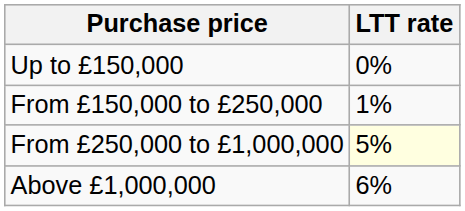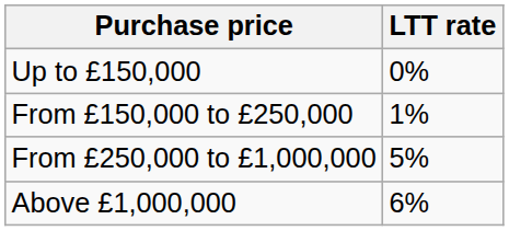From £250,000 to £1,000,000 | LTT rate: lightyellow background -> no background
